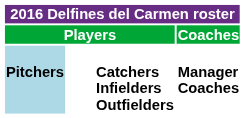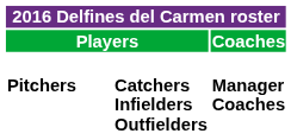Pitchers | column 1: lightblue background -> no background
